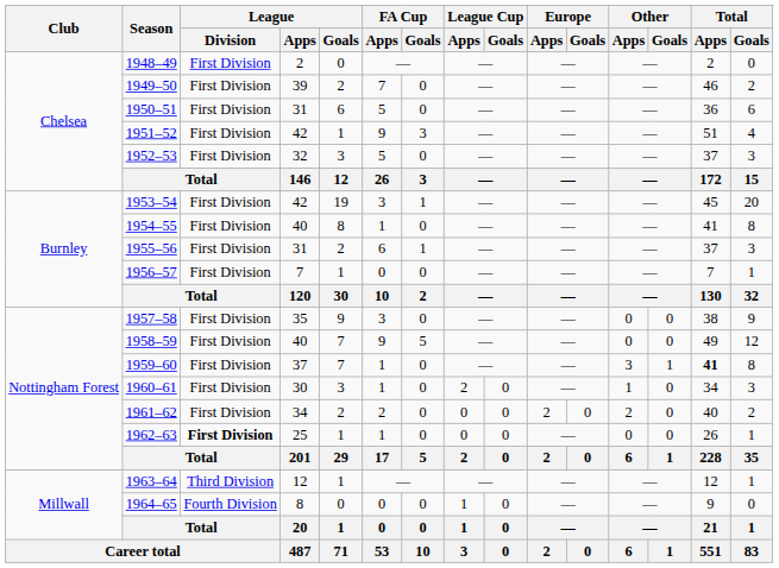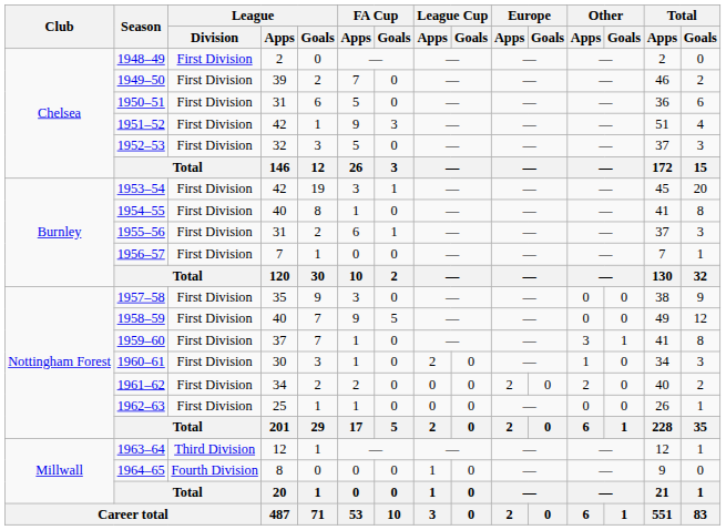1959–60 | Total / Apps: bold -> normal
1962–63 | League / Division: bold -> normal
